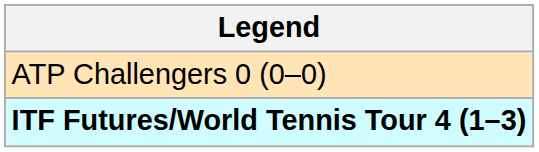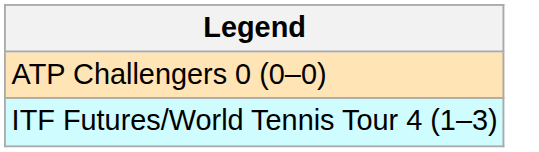row 3 | column 1: bold -> normal
